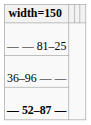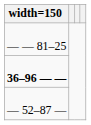36–96 — — | width=150: normal -> bold
— 52–87 — | width=150: bold -> normal
